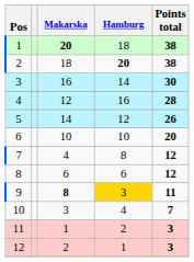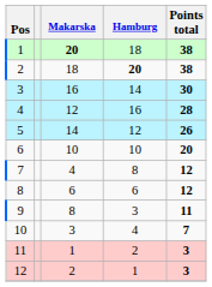9 | Makarska: bold -> normal
9 | Hamburg: gold background -> no background
